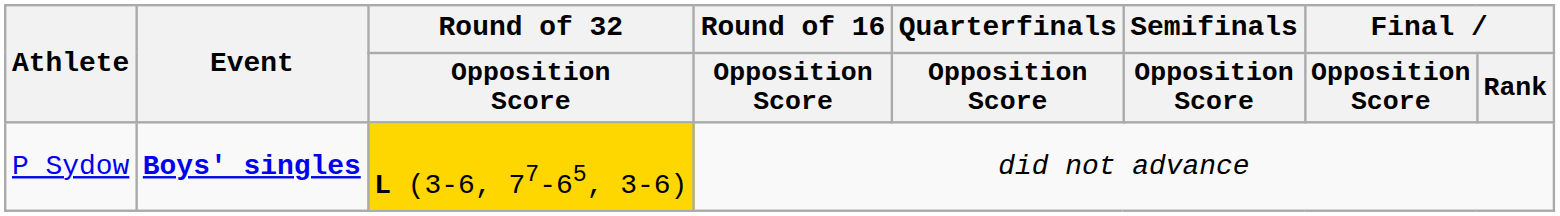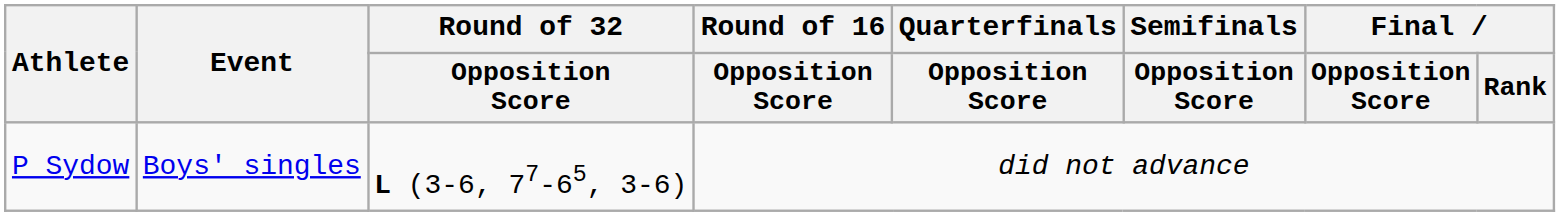P Sydow | Event: bold -> normal
P Sydow | Round of 32 / Opposition Score: gold background -> no background
